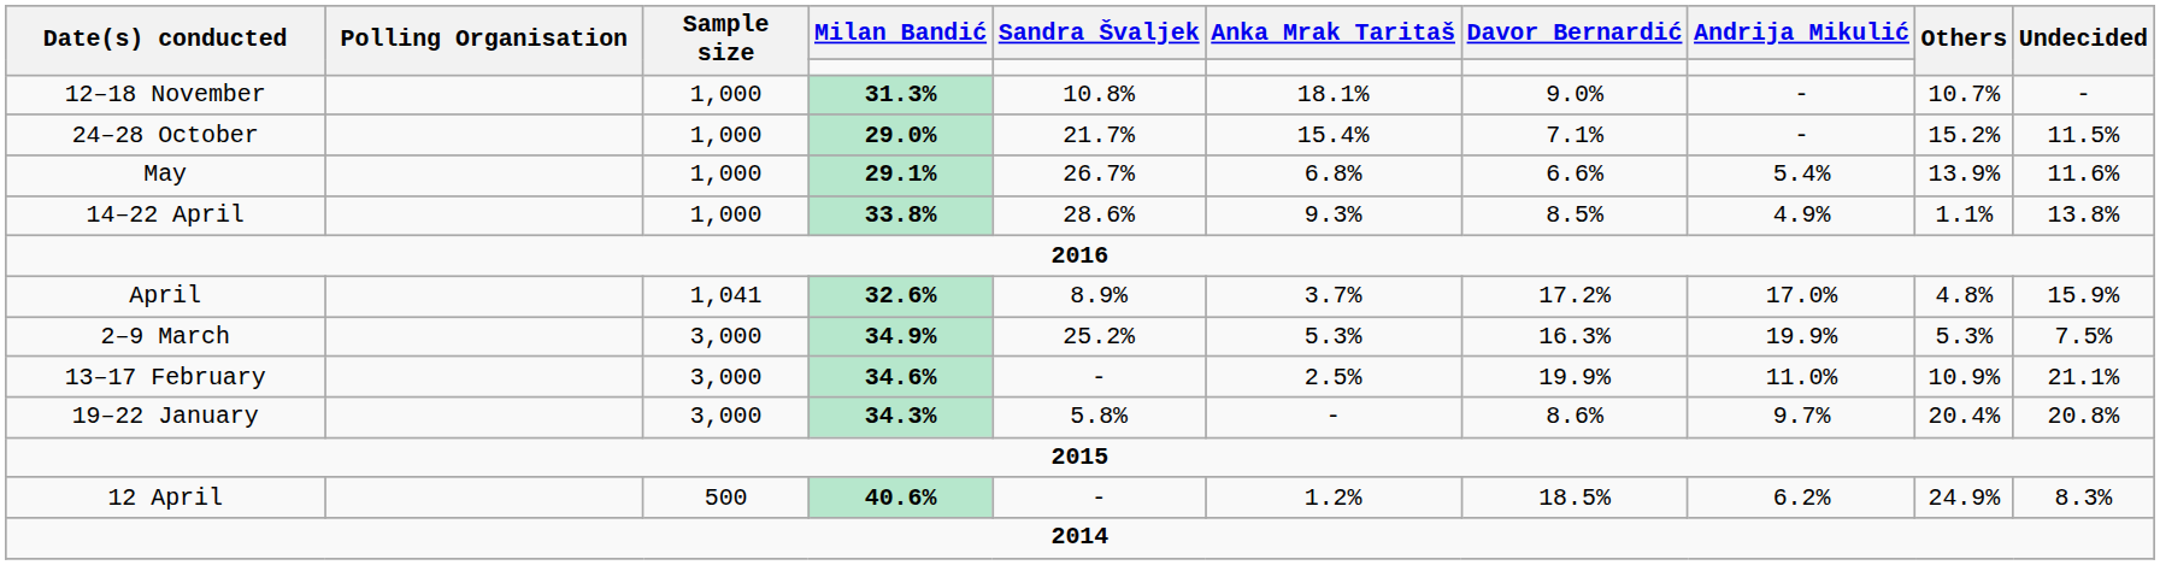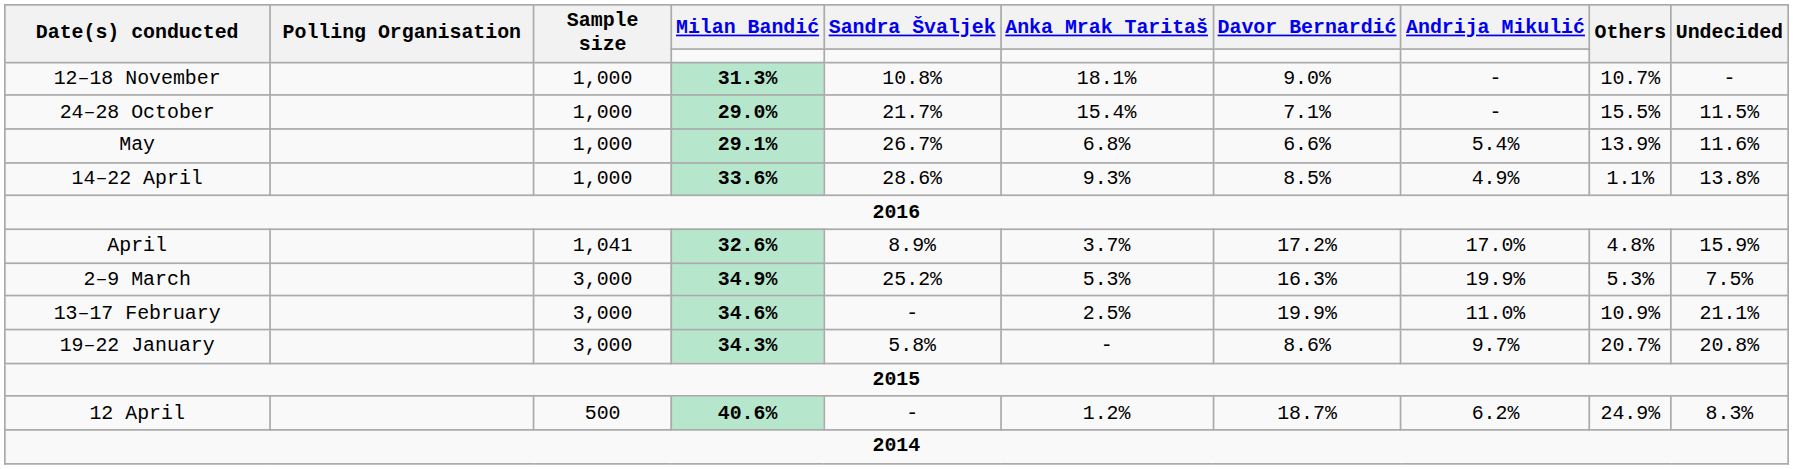24–28 October | Others: 15.2% -> 15.5%
14–22 April | Milan Bandić: 33.8% -> 33.6%
19–22 January | Others: 20.4% -> 20.7%
12 April | Davor Bernardić: 18.5% -> 18.7%
